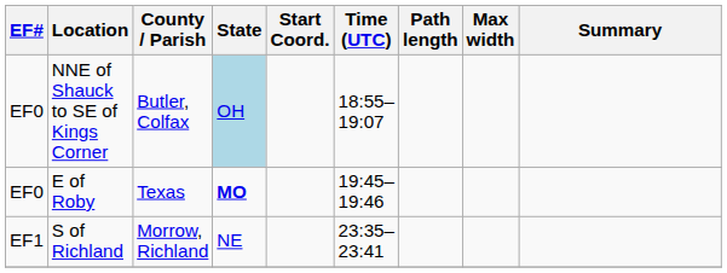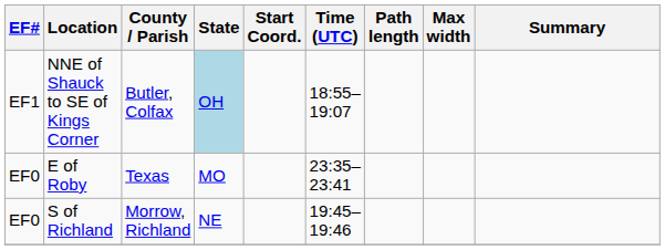NNE of Shauck to SE of Kings Corner | EF#: EF0 -> EF1
E of Roby | State: bold -> normal
E of Roby | Time (UTC): 19:45–19:46 -> 23:35–23:41
S of Richland | EF#: EF1 -> EF0
S of Richland | Time (UTC): 23:35–23:41 -> 19:45–19:46
